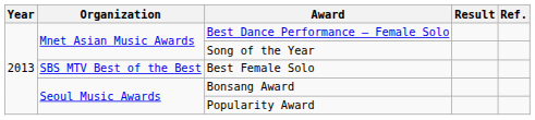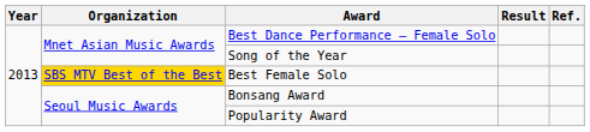Best Female Solo | Organization: no background -> gold background
